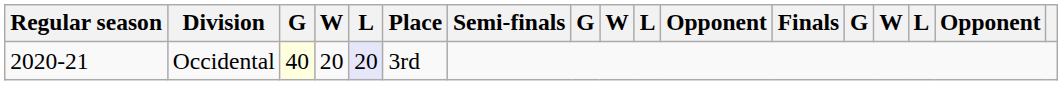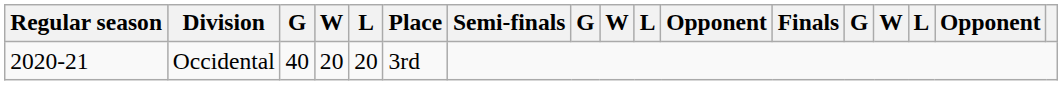Occidental | column 3: lightyellow background -> no background
Occidental | column 5: lavender background -> no background
